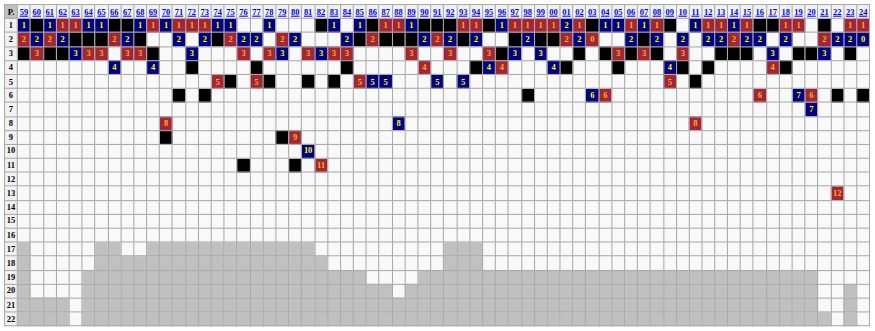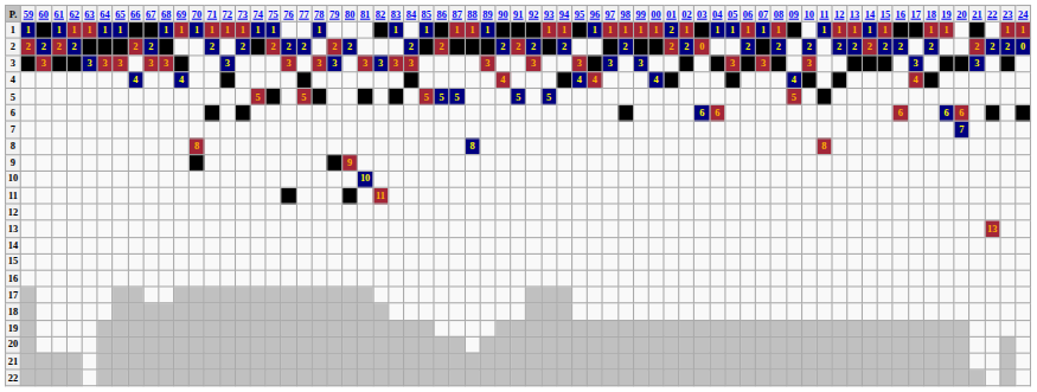row 7 | 19: 7 -> 6
row 14 | 22: 12 -> 13
